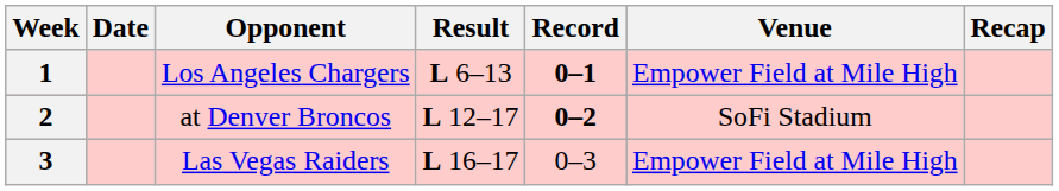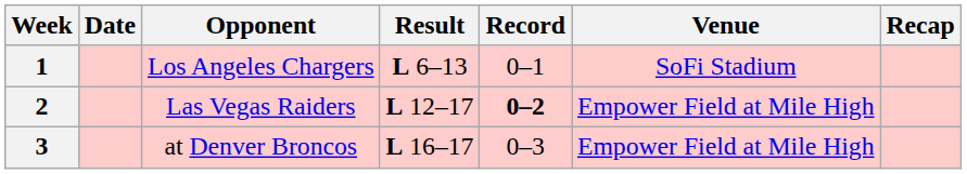1 | Record: bold -> normal
1 | Venue: Empower Field at Mile High -> SoFi Stadium
2 | Opponent: at Denver Broncos -> Las Vegas Raiders
2 | Venue: SoFi Stadium -> Empower Field at Mile High
3 | Opponent: Las Vegas Raiders -> at Denver Broncos
